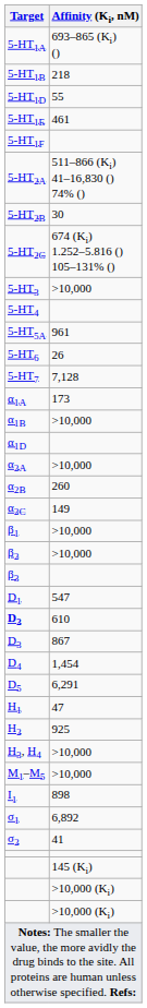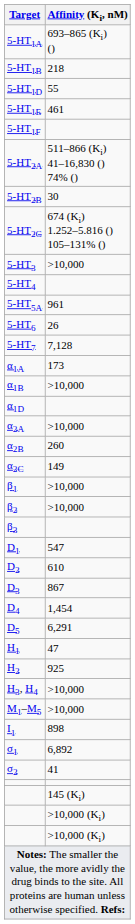row 25 | Target: bold -> normal
